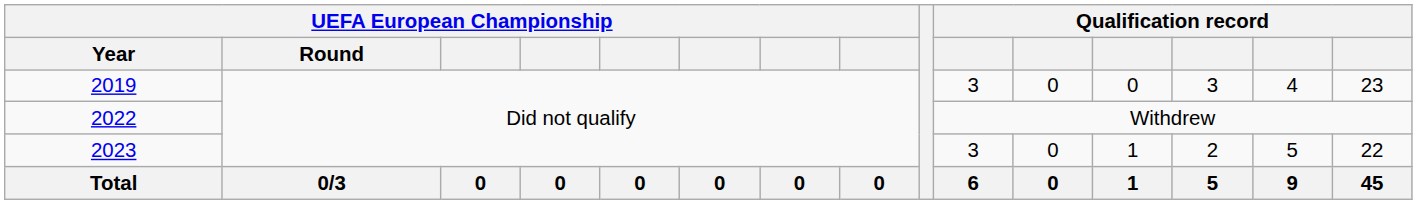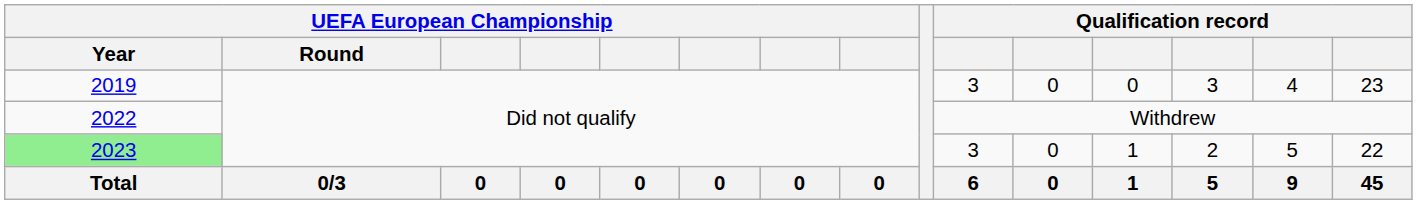2023 | UEFA European Championship / Year: no background -> lightgreen background
